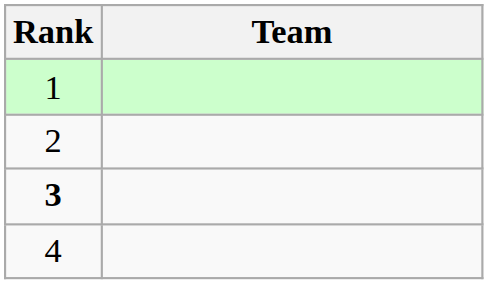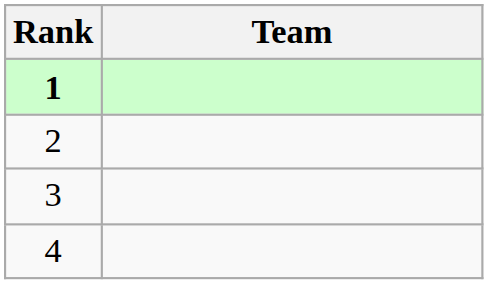1 | Rank: normal -> bold
3 | Rank: bold -> normal
